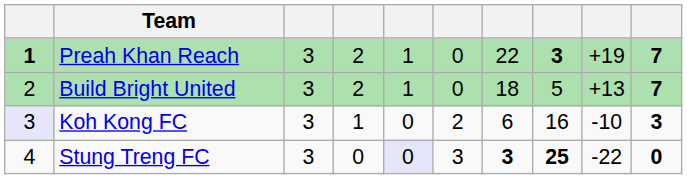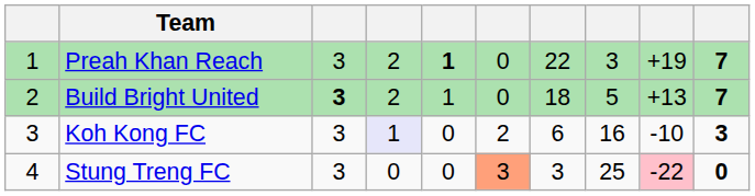Preah Khan Reach | column 1: bold -> normal
Preah Khan Reach | column 5: normal -> bold
Preah Khan Reach | column 8: bold -> normal
Build Bright United | column 3: normal -> bold
Koh Kong FC | column 1: lavender background -> no background
Koh Kong FC | column 4: no background -> lavender background
Stung Treng FC | column 5: lavender background -> no background
Stung Treng FC | column 6: no background -> lightsalmon background
Stung Treng FC | column 7: bold -> normal
Stung Treng FC | column 8: bold -> normal
Stung Treng FC | column 9: no background -> pink background
